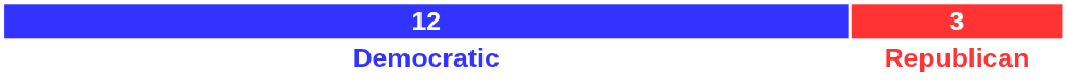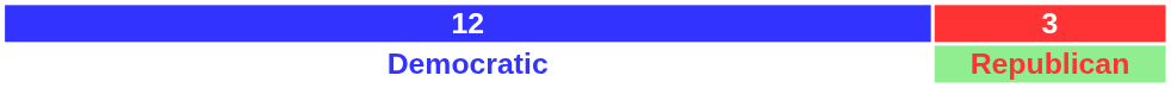Democratic | column 2: no background -> lightgreen background
